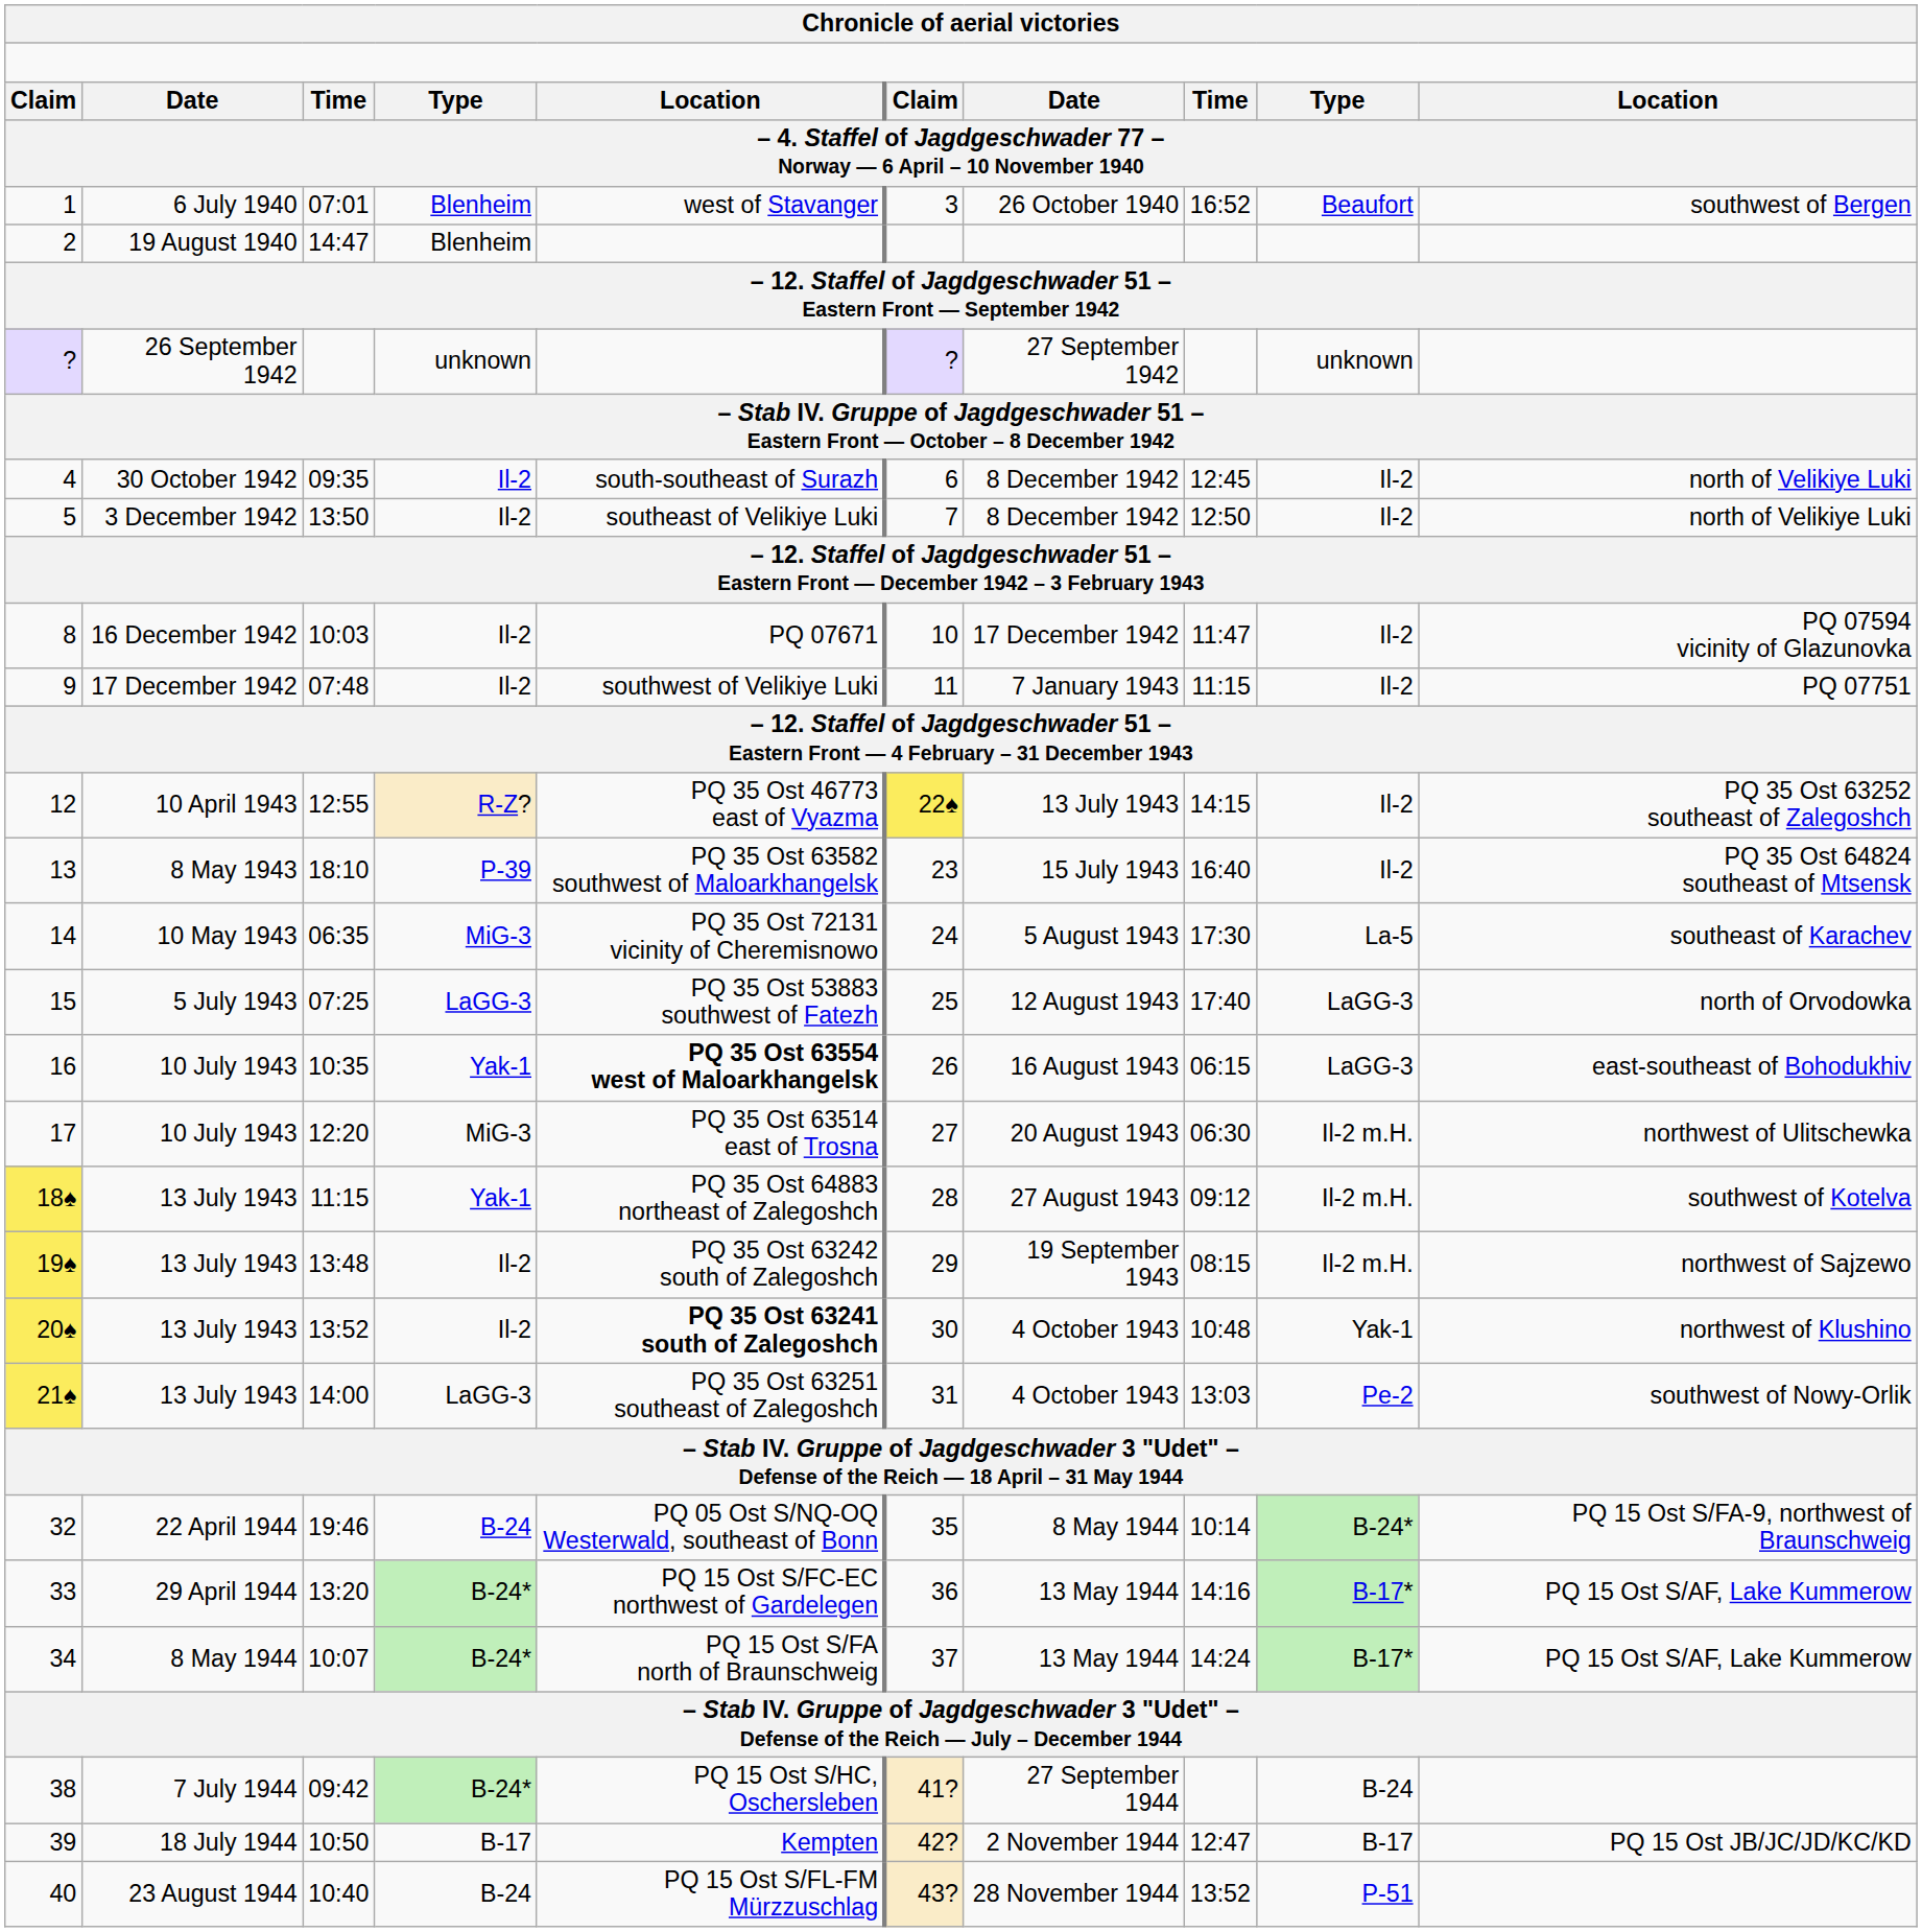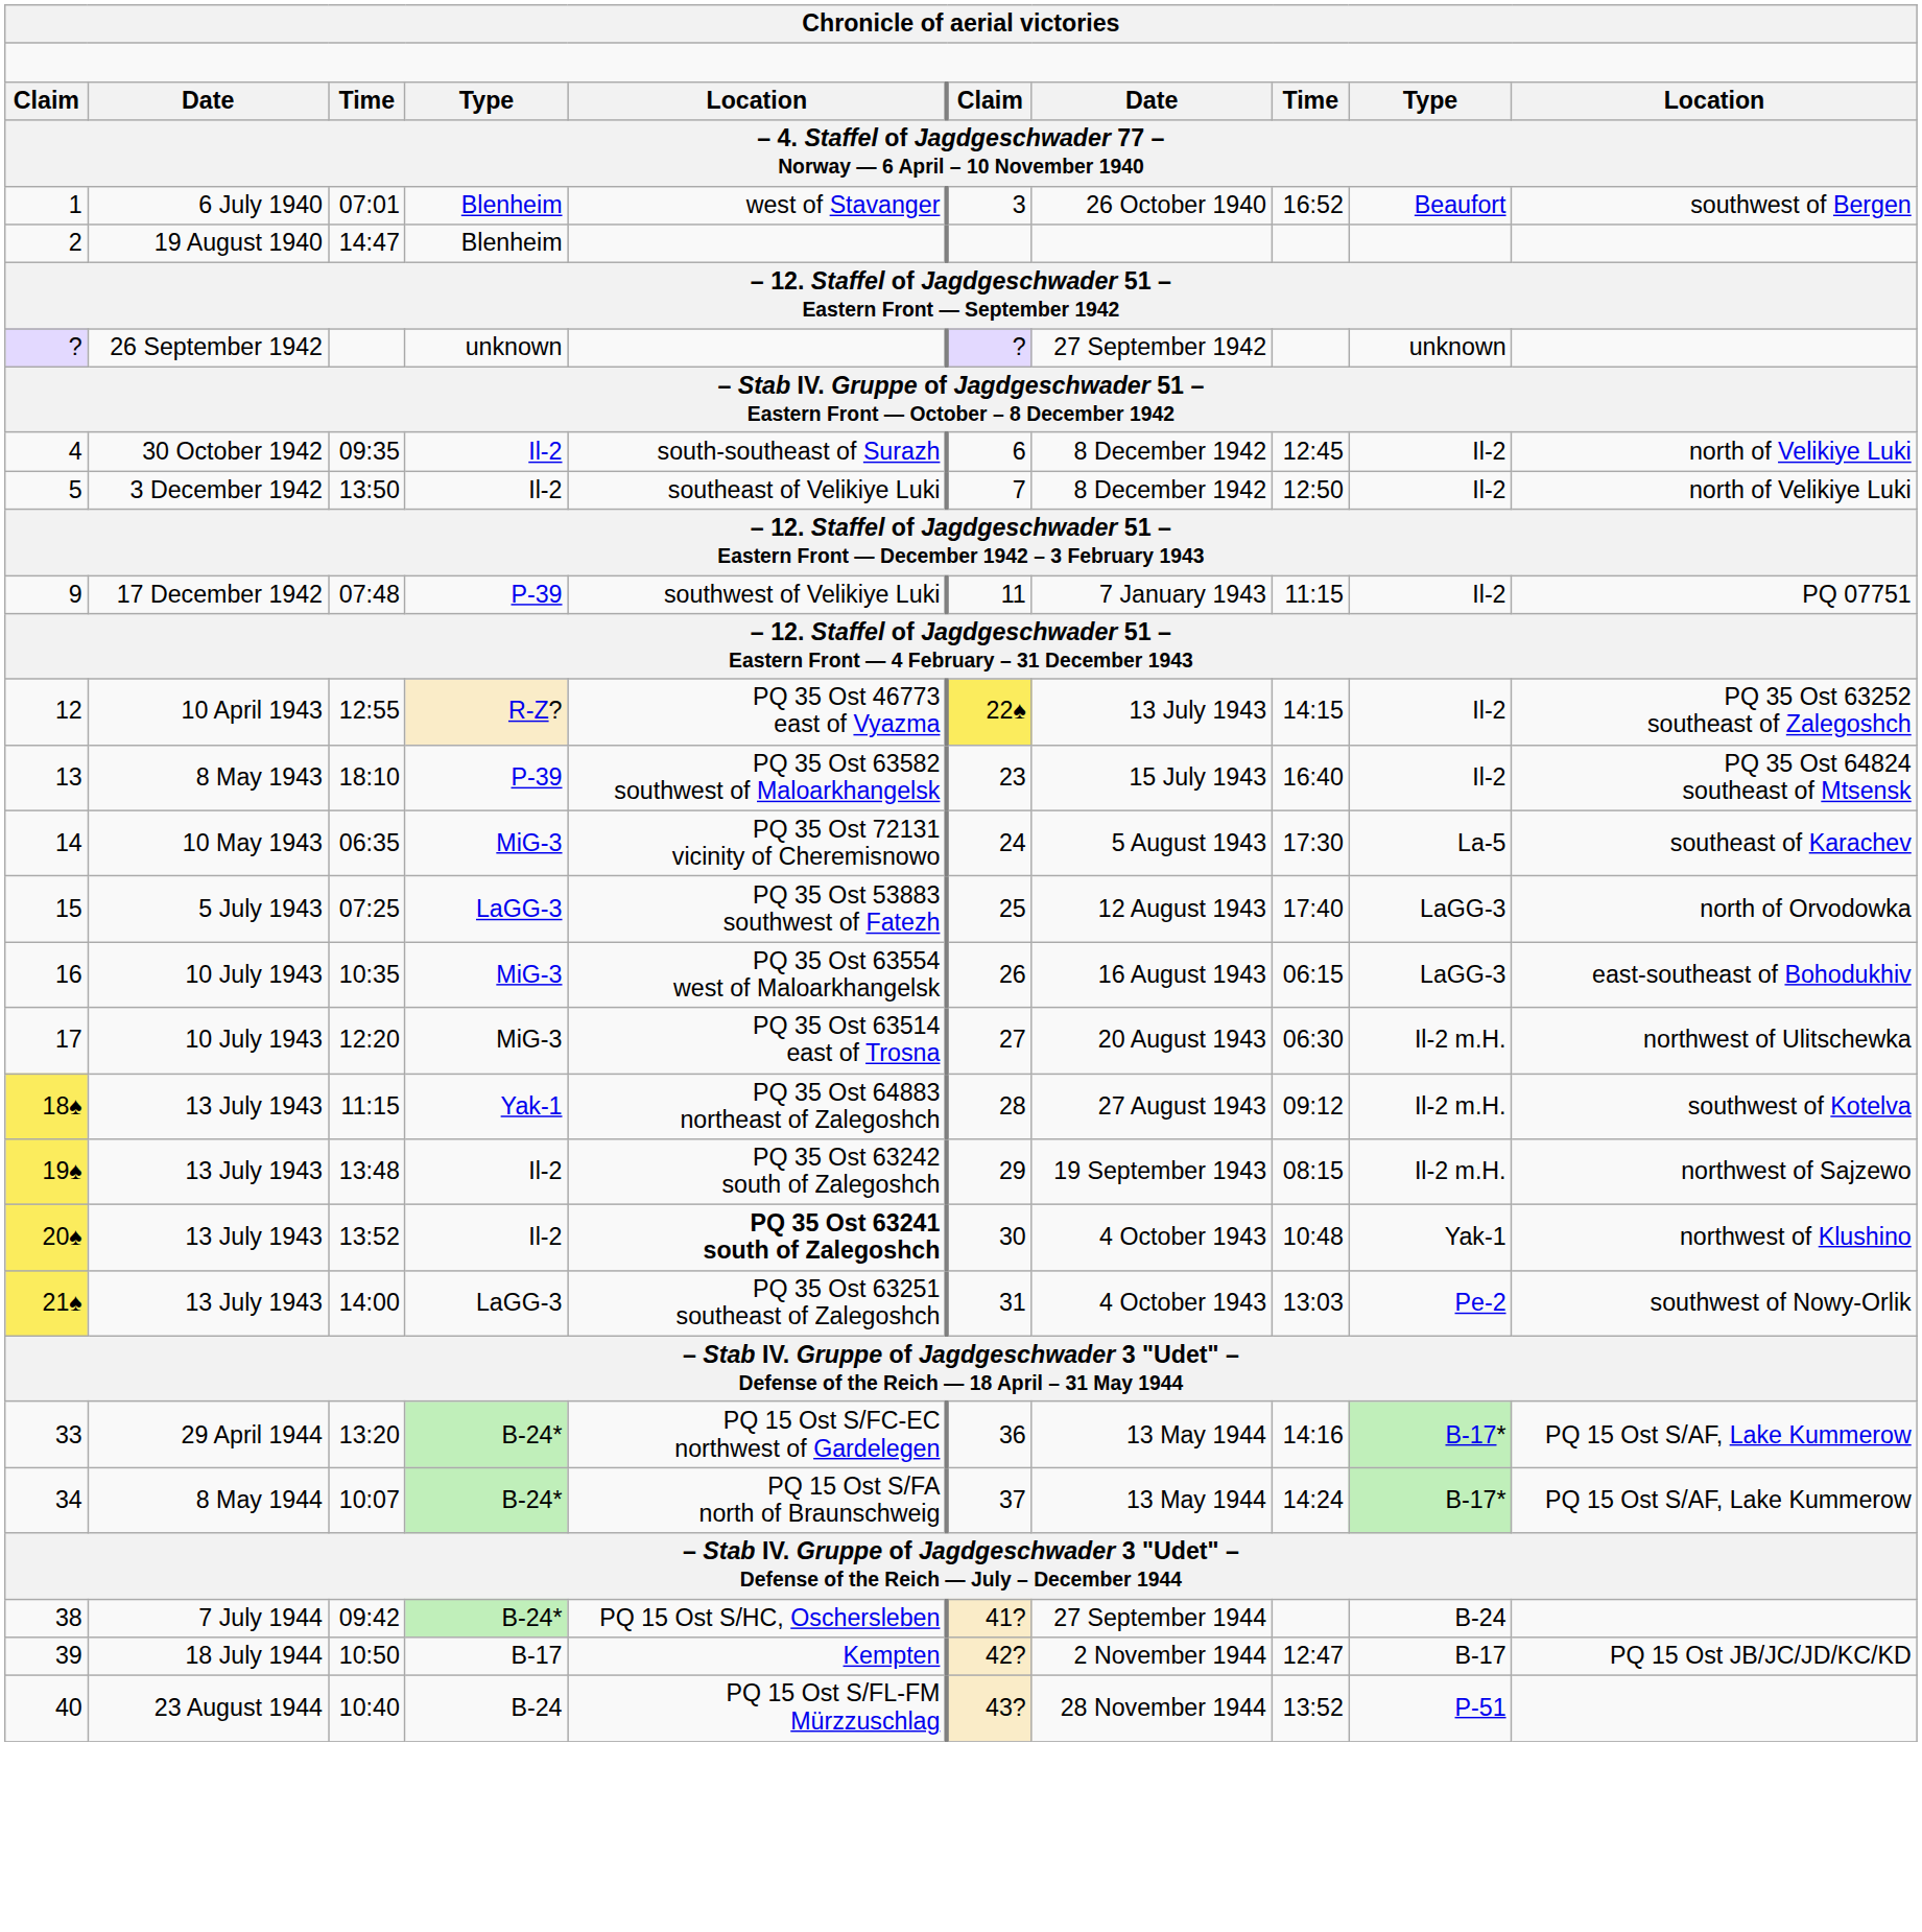- row: 8 | 16 December 1942 | 10:03 | Il-2 | PQ 07671 | 10 | 17 December 1942 | 11:47 | Il-2 | PQ 07594 vicinity of Glazunovka
9 | column 4: Il-2 -> P-39
16 | column 4: Yak-1 -> MiG-3
16 | column 5: bold -> normal
- row: 32 | 22 April 1944 | 19:46 | B-24 | PQ 05 Ost S/NQ-OQ Westerwald, southeast of Bonn | 35 | 8 May 1944 | 10:14 | B-24* | PQ 15 Ost S/FA-9, northwest of Braunschweig
